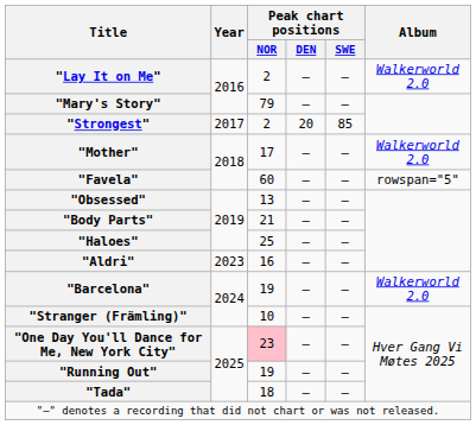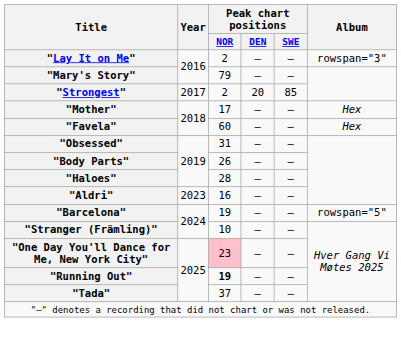"Lay It on Me" | Album: Walkerworld 2.0 -> rowspan="3"
"Mother" | Album: Walkerworld 2.0 -> Hex
"Favela" | Album: rowspan="5" -> Hex
"Obsessed" | Peak chart positions / NOR: 13 -> 31
"Body Parts" | Peak chart positions / NOR: 21 -> 26
"Haloes" | Peak chart positions / NOR: 25 -> 28
"Barcelona" | Album: Walkerworld 2.0 -> rowspan="5"
"Running Out" | Peak chart positions / NOR: normal -> bold
"Tada" | Peak chart positions / NOR: 18 -> 37
